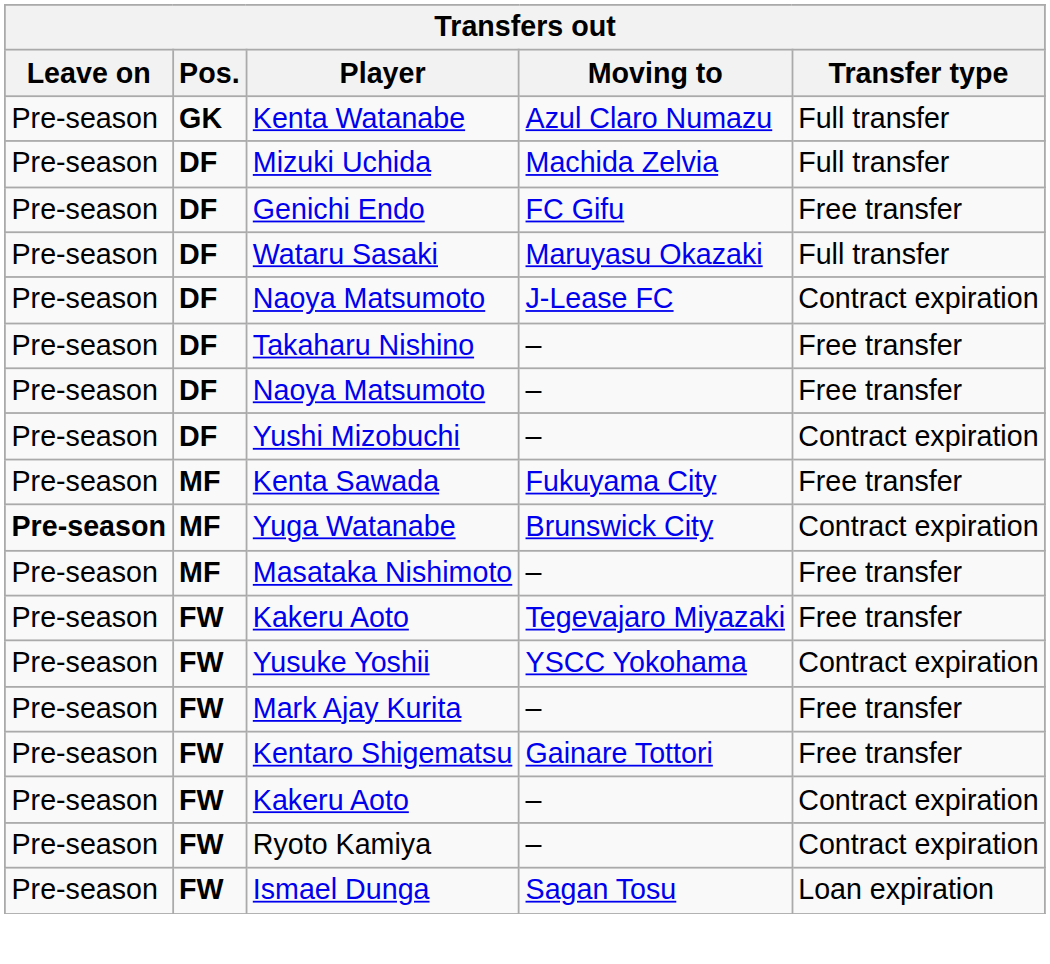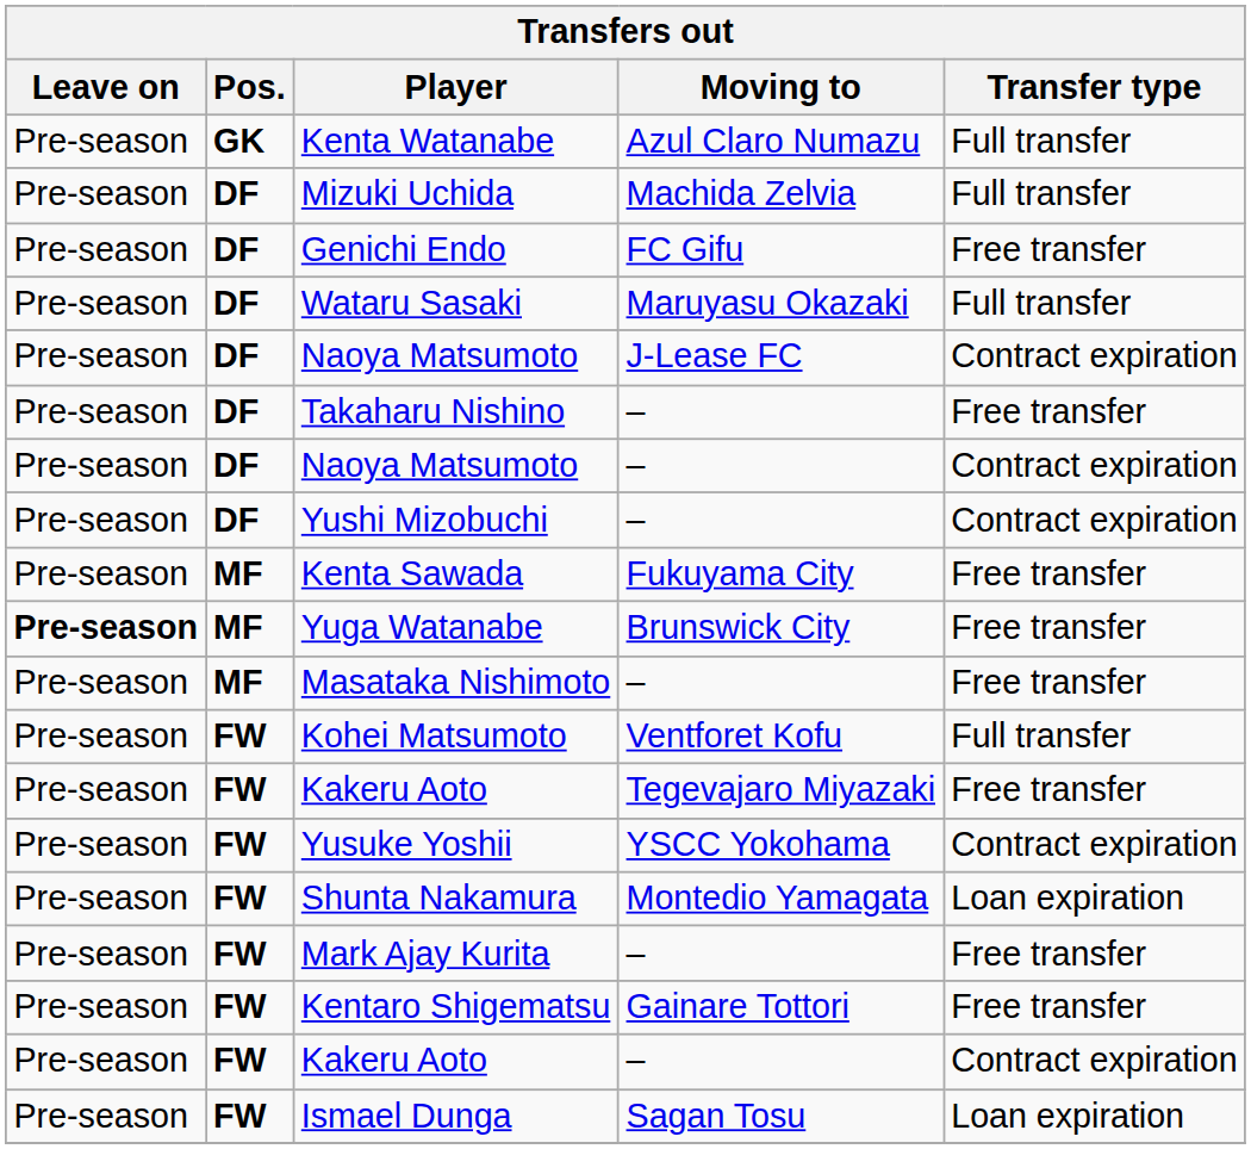Naoya Matsumoto / – | Transfer type: Free transfer -> Contract expiration
Yuga Watanabe | Transfer type: Contract expiration -> Free transfer
+ row: Pre-season | FW | Kohei Matsumoto | Ventforet Kofu | Full transfer
+ row: Pre-season | FW | Shunta Nakamura | Montedio Yamagata | Loan expiration
- row: Pre-season | FW | Ryoto Kamiya | – | Contract expiration
